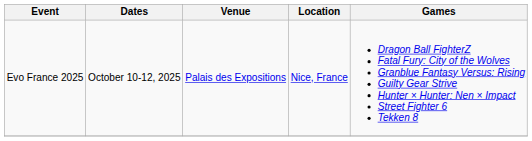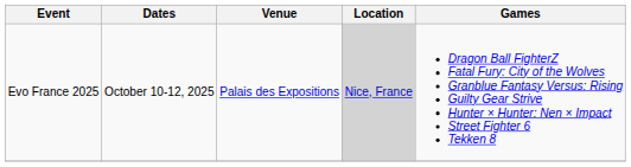Evo France 2025 | Location: no background -> lightgrey background
